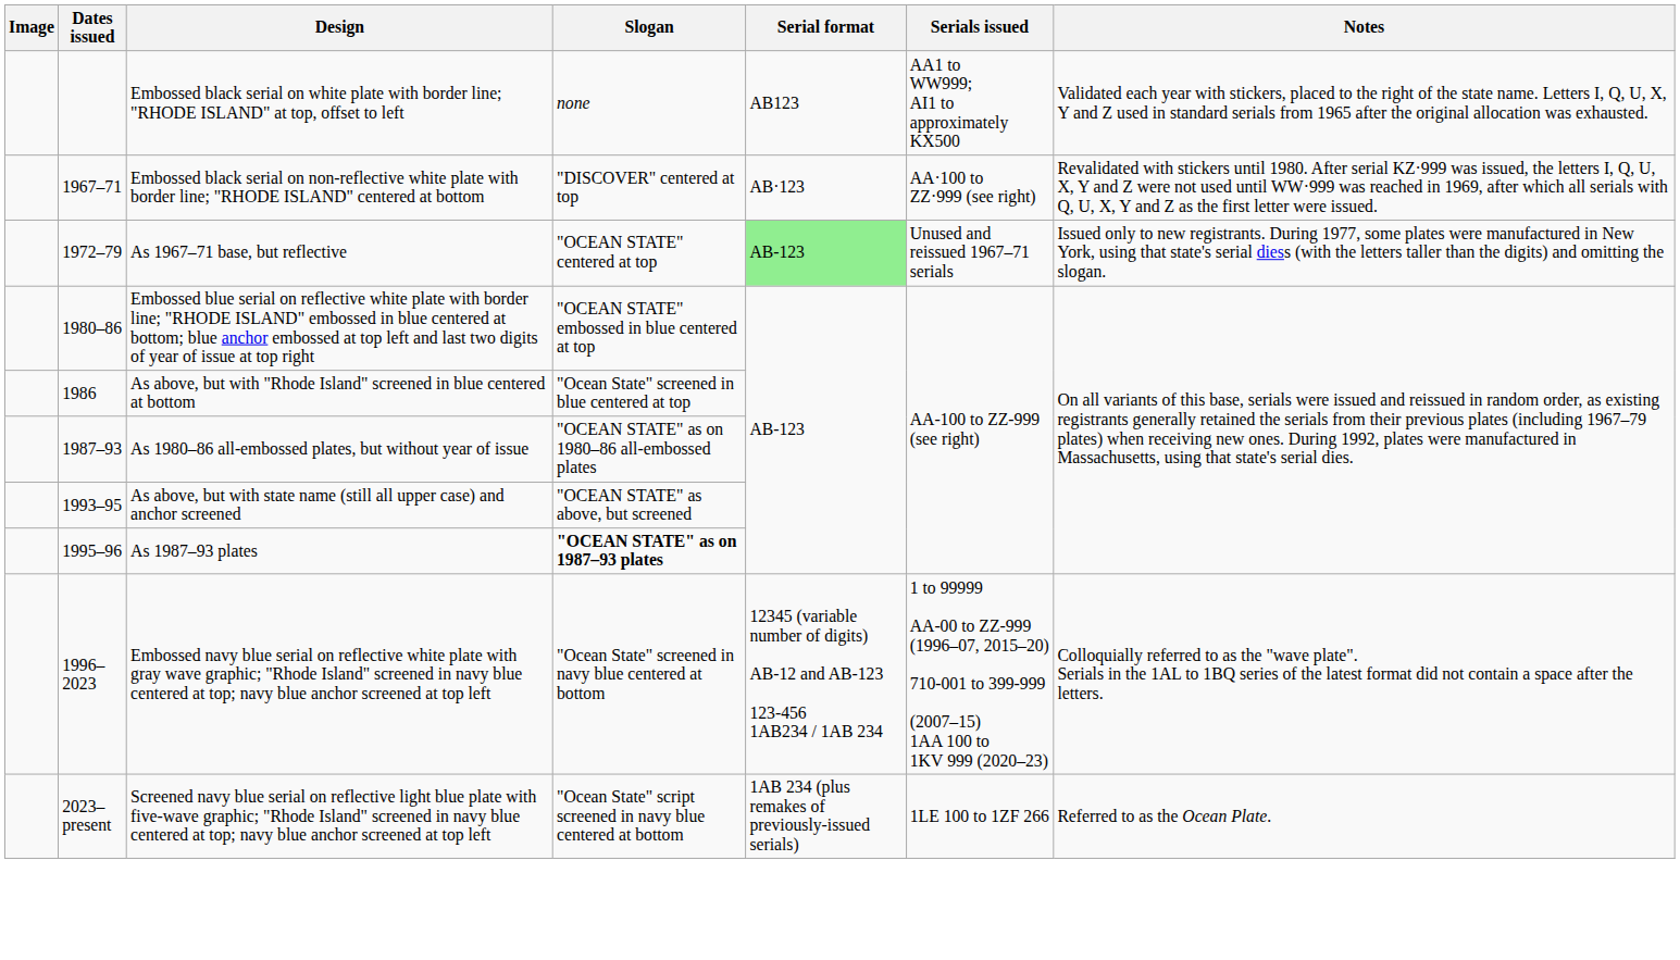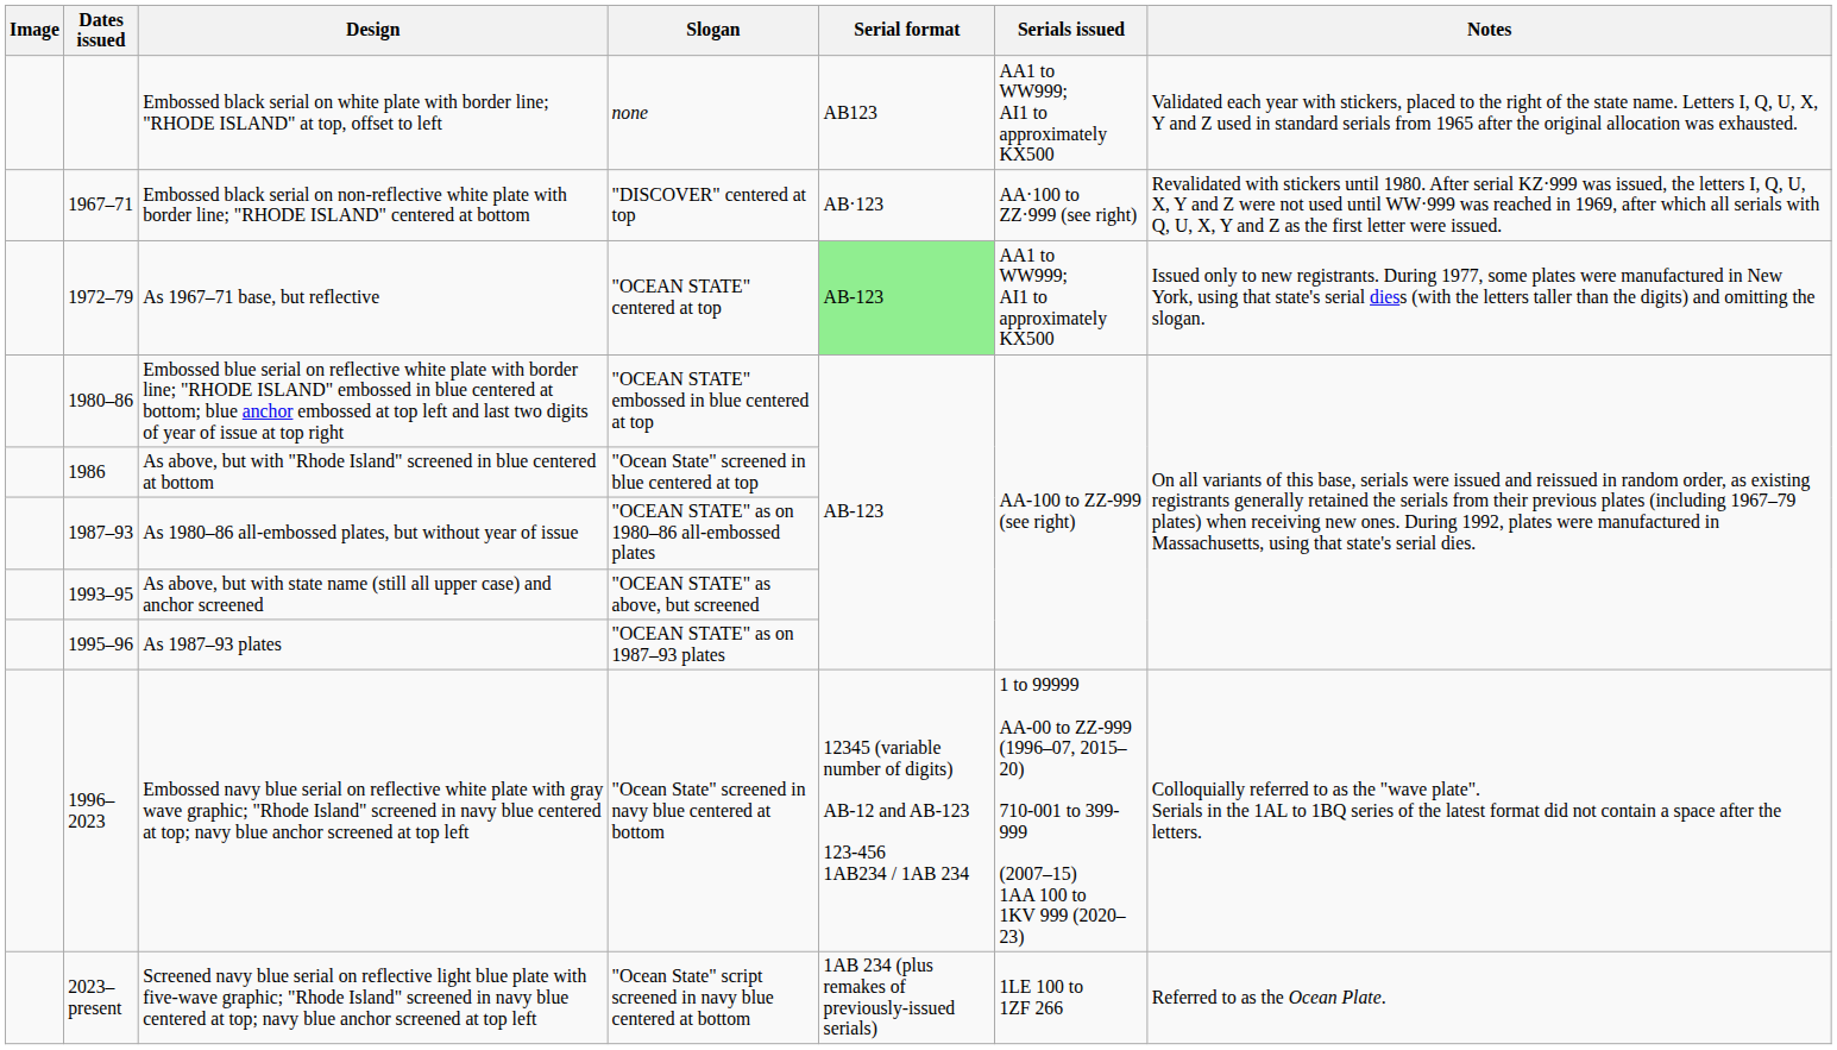As 1967–71 base, but reflective | Serials issued: Unused and reissued 1967–71 serials -> AA1 to WW999; AI1 to approximately KX500
As 1987–93 plates | Slogan: bold -> normal
